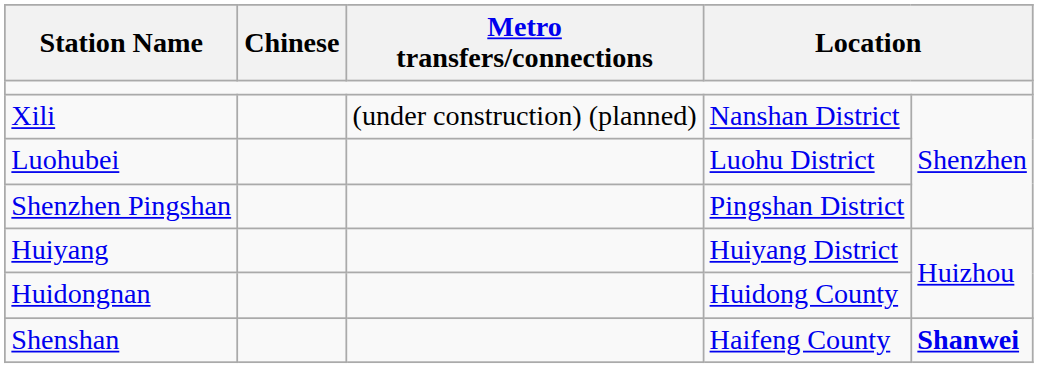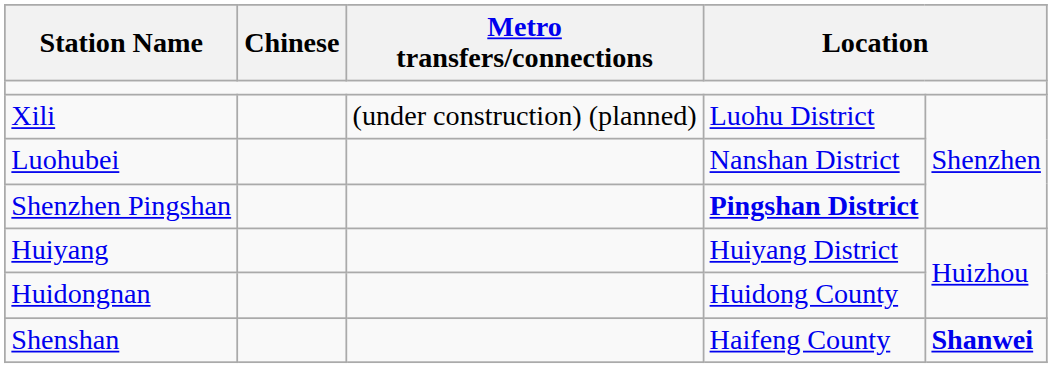Xili | column 4: Nanshan District -> Luohu District
Luohubei | column 4: Luohu District -> Nanshan District
Shenzhen Pingshan | column 4: normal -> bold
